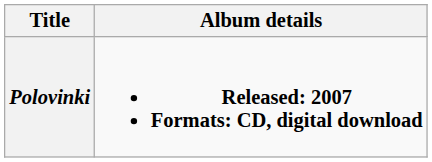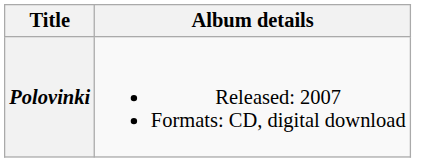Polovinki | Album details: bold -> normal
